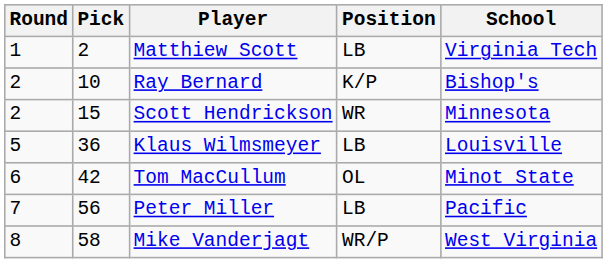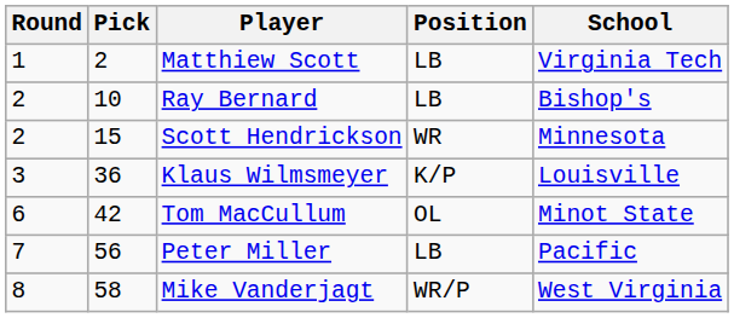Ray Bernard | Position: K/P -> LB
Klaus Wilmsmeyer | Round: 5 -> 3
Klaus Wilmsmeyer | Position: LB -> K/P
